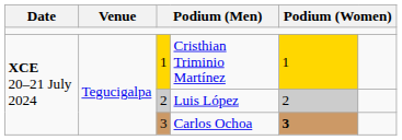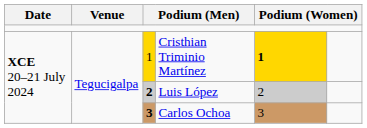Cristhian Triminio Martínez | column 5: normal -> bold
Luis López | column 3: normal -> bold
Carlos Ochoa | column 3: normal -> bold
Carlos Ochoa | column 5: bold -> normal
